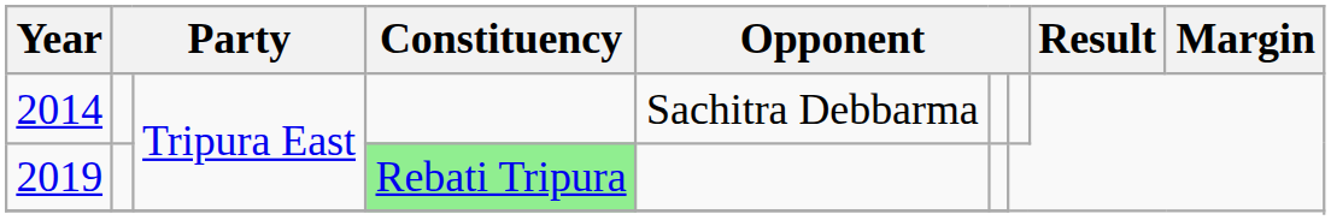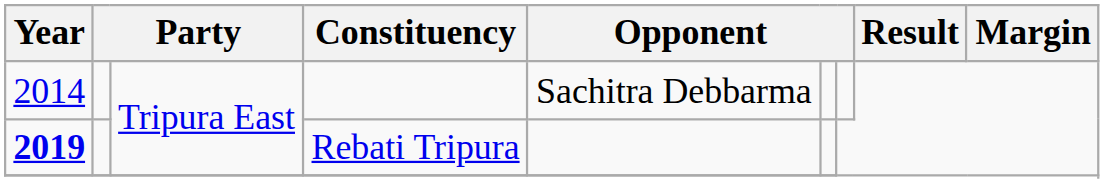Rebati Tripura | Year: normal -> bold
Rebati Tripura | Constituency: lightgreen background -> no background
